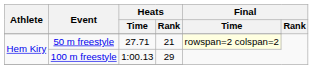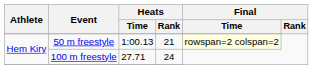50 m freestyle | Heats / Time: 27.71 -> 1:00.13
100 m freestyle | Heats / Time: 1:00.13 -> 27.71
100 m freestyle | Heats / Rank: 29 -> 24
